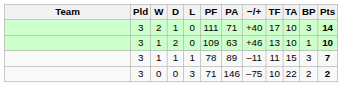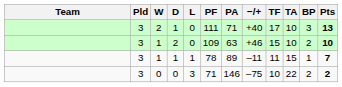row 2 | Pts: 14 -> 13
row 3 | TF: 13 -> 15
row 3 | BP: 1 -> 2
row 4 | BP: 3 -> 1
